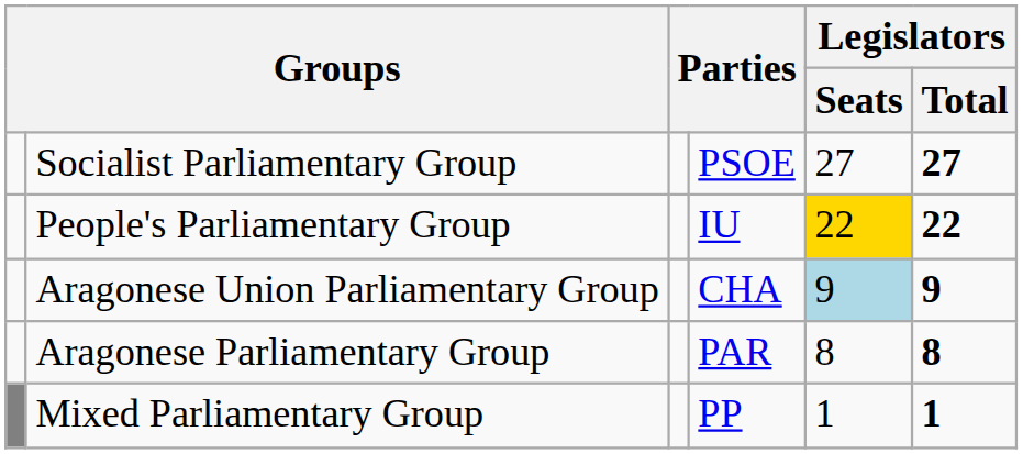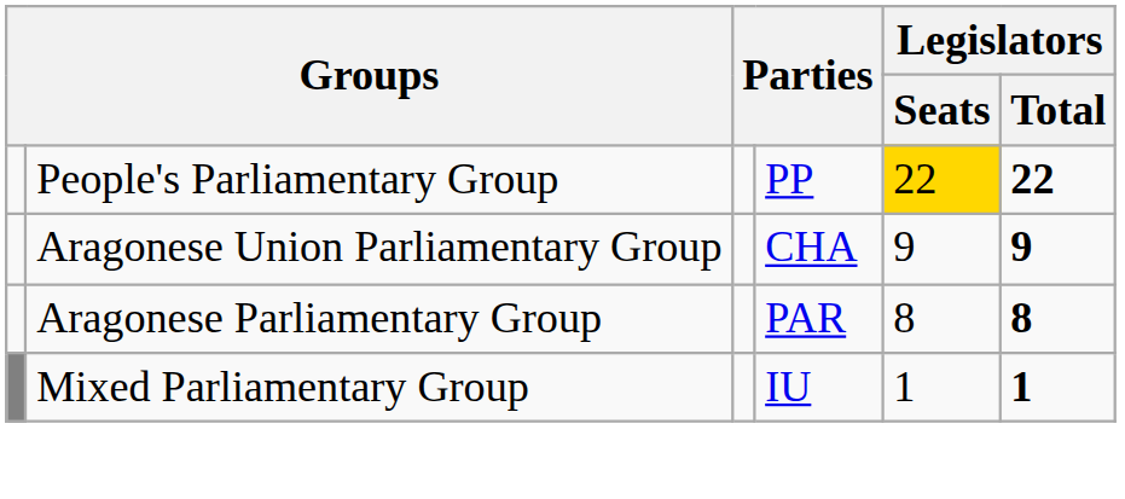- row: Socialist Parliamentary Group | PSOE | 27 | 27
People's Parliamentary Group | column 4: IU -> PP
Aragonese Union Parliamentary Group | Legislators / Seats: lightblue background -> no background
Mixed Parliamentary Group | column 4: PP -> IU
